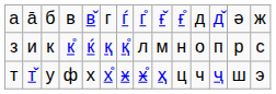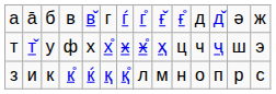rows swapped: з <-> т
